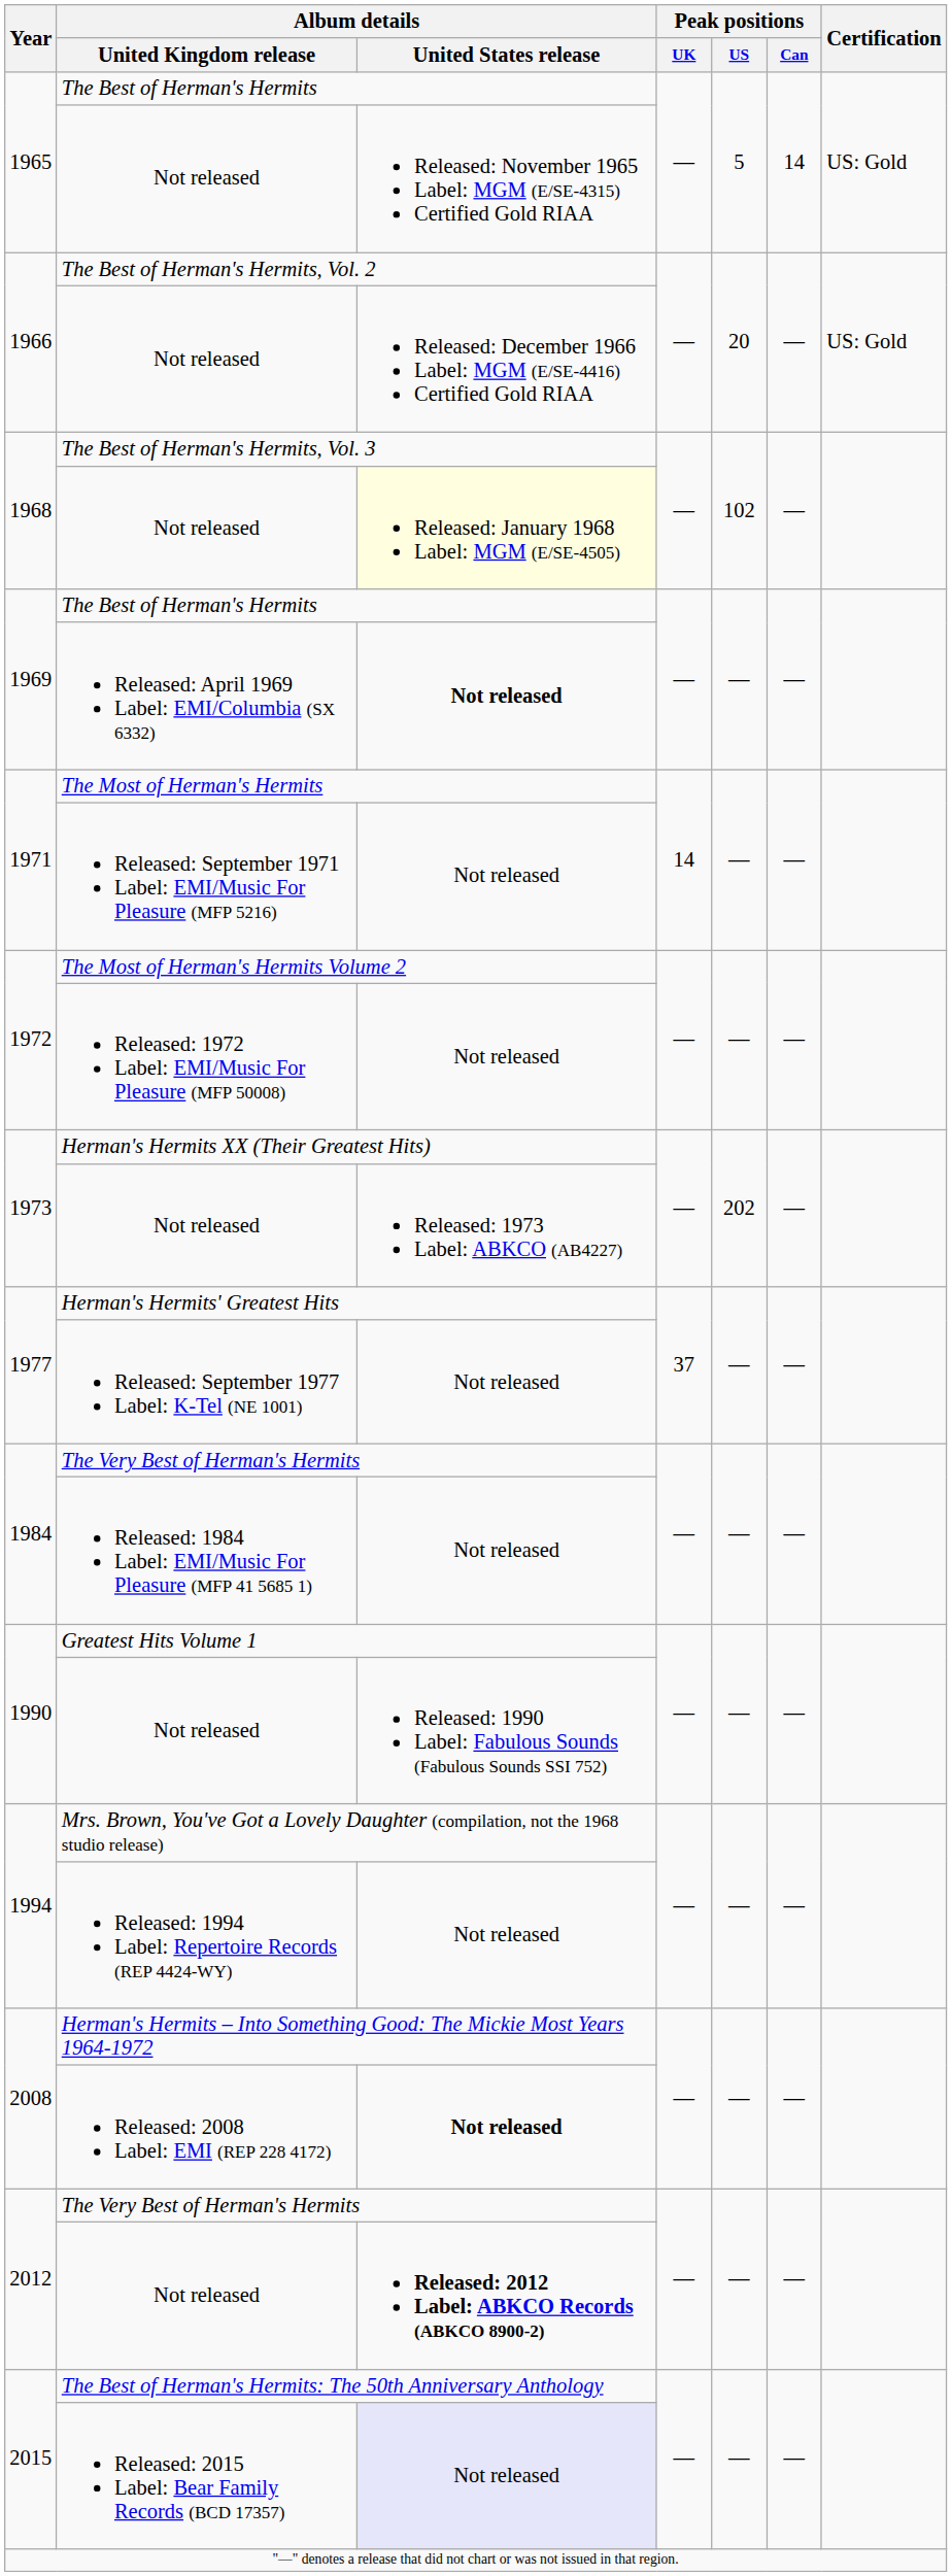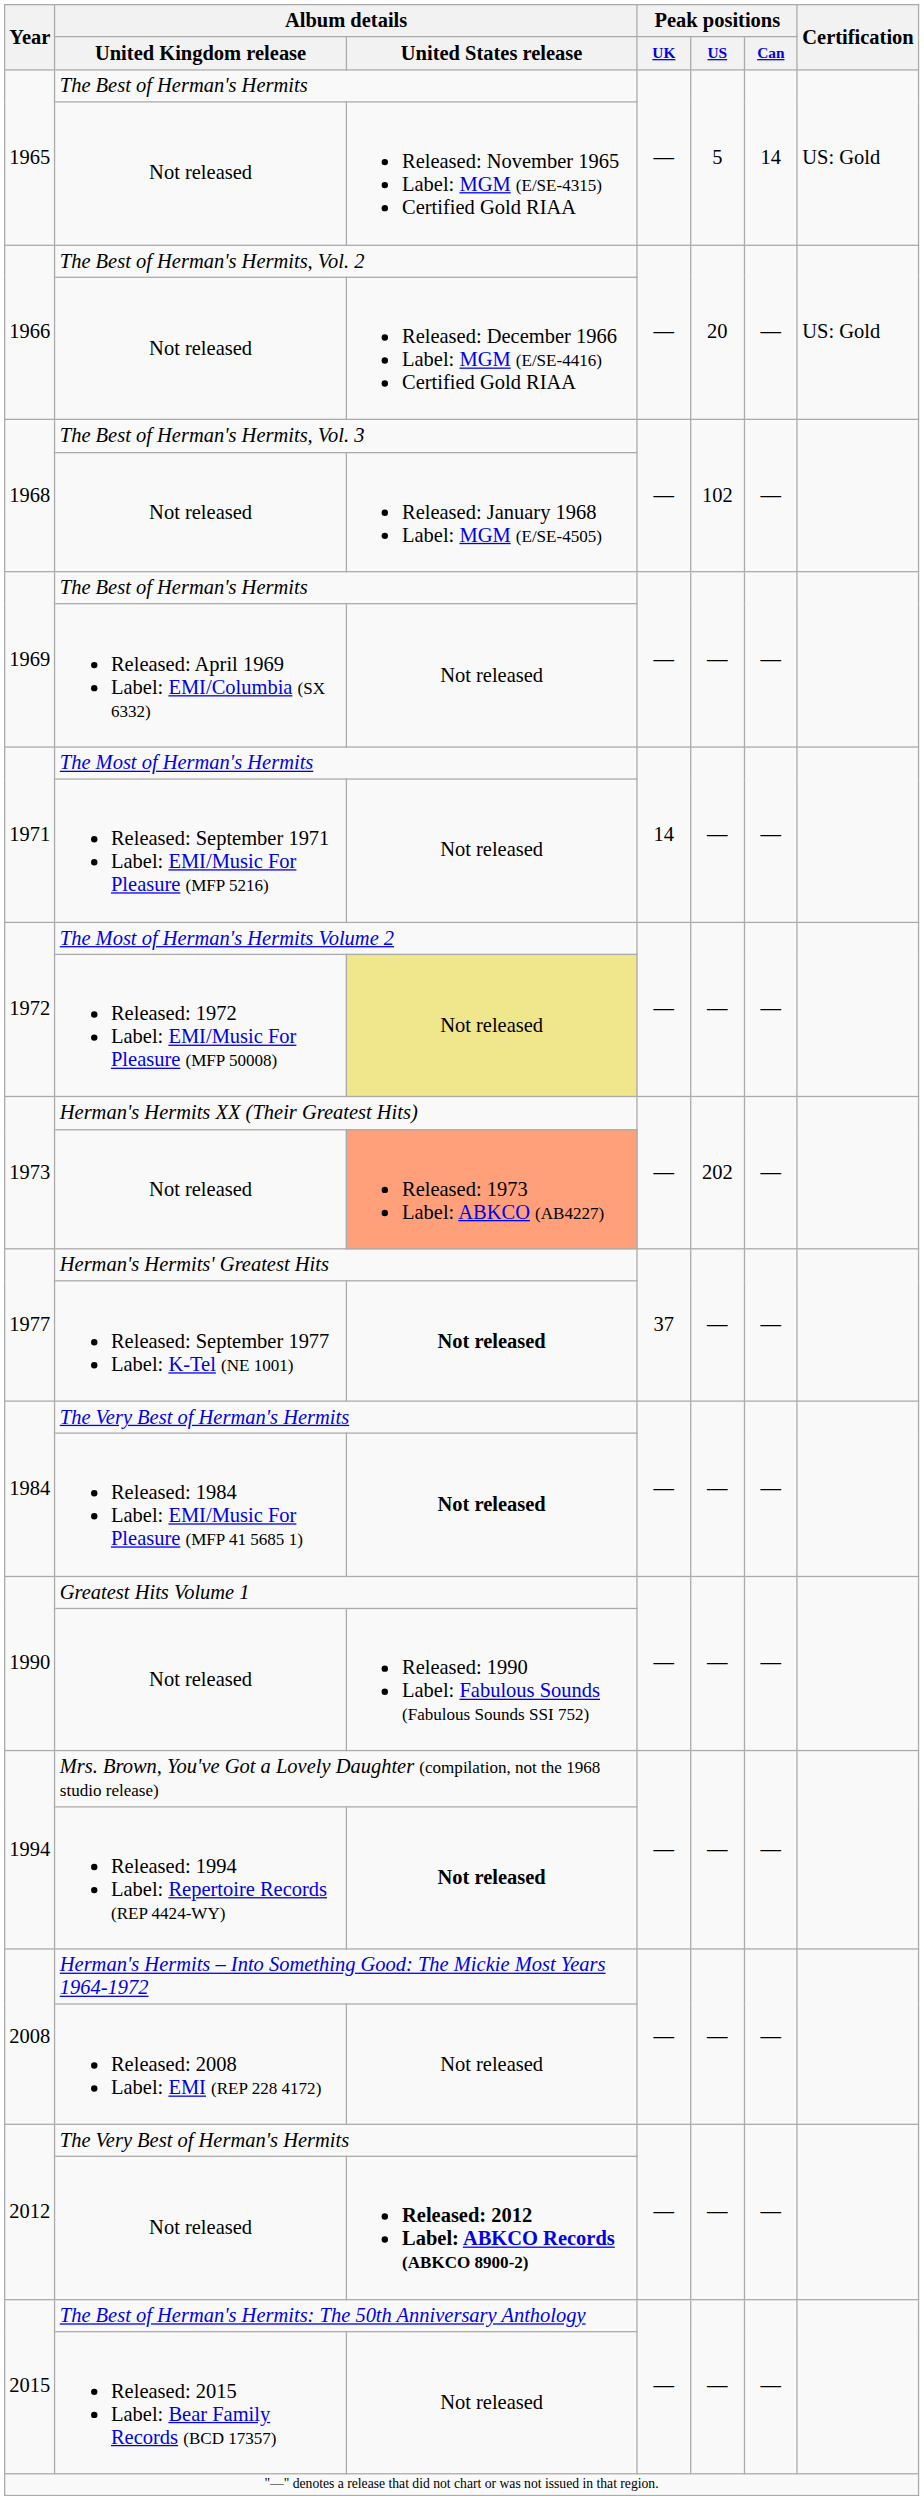1968 / Not released | Album details / United States release: lightyellow background -> no background
Released: April 1969 Label: EMI/Columbia (SX 6332) | Album details / United States release: bold -> normal
Released: 1972 Label: EMI/Music For Pleasure (MFP 50008) | Album details / United States release: no background -> khaki background
1973 / Not released | Album details / United States release: no background -> lightsalmon background
Released: September 1977 Label: K-Tel (NE 1001) | Album details / United States release: normal -> bold
Released: 1984 Label: EMI/Music For Pleasure (MFP 41 5685 1) | Album details / United States release: normal -> bold
Released: 1994 Label: Repertoire Records (REP 4424-WY) | Album details / United States release: normal -> bold
Released: 2008 Label: EMI (REP 228 4172) | Album details / United States release: bold -> normal
Released: 2015 Label: Bear Family Records (BCD 17357) | Album details / United States release: lavender background -> no background
